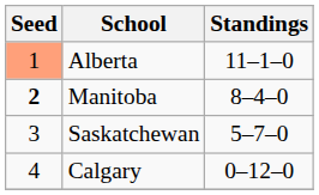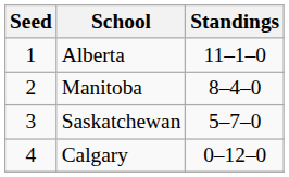Alberta | Seed: lightsalmon background -> no background
Manitoba | Seed: bold -> normal
